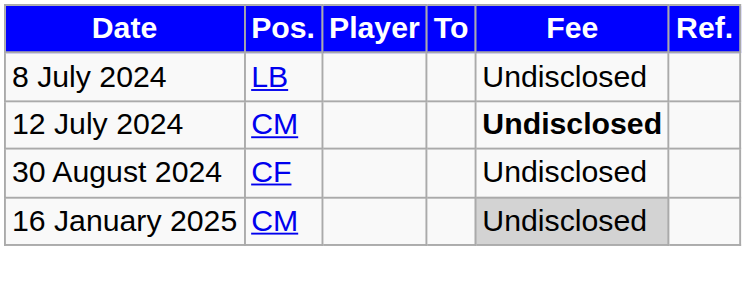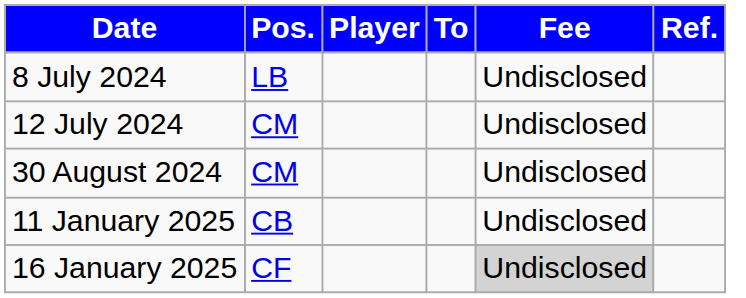12 July 2024 | Fee: bold -> normal
30 August 2024 | Pos.: CF -> CM
+ row: 11 January 2025 | CB | Undisclosed
16 January 2025 | Pos.: CM -> CF
